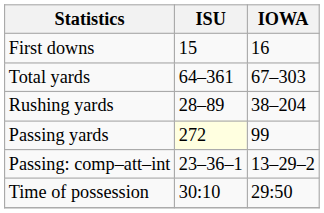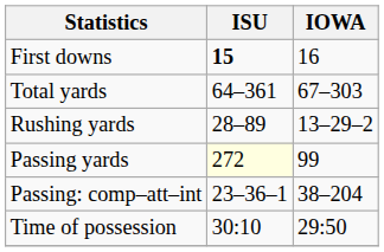First downs | ISU: normal -> bold
Rushing yards | IOWA: 38–204 -> 13–29–2
Passing: comp–att–int | IOWA: 13–29–2 -> 38–204
